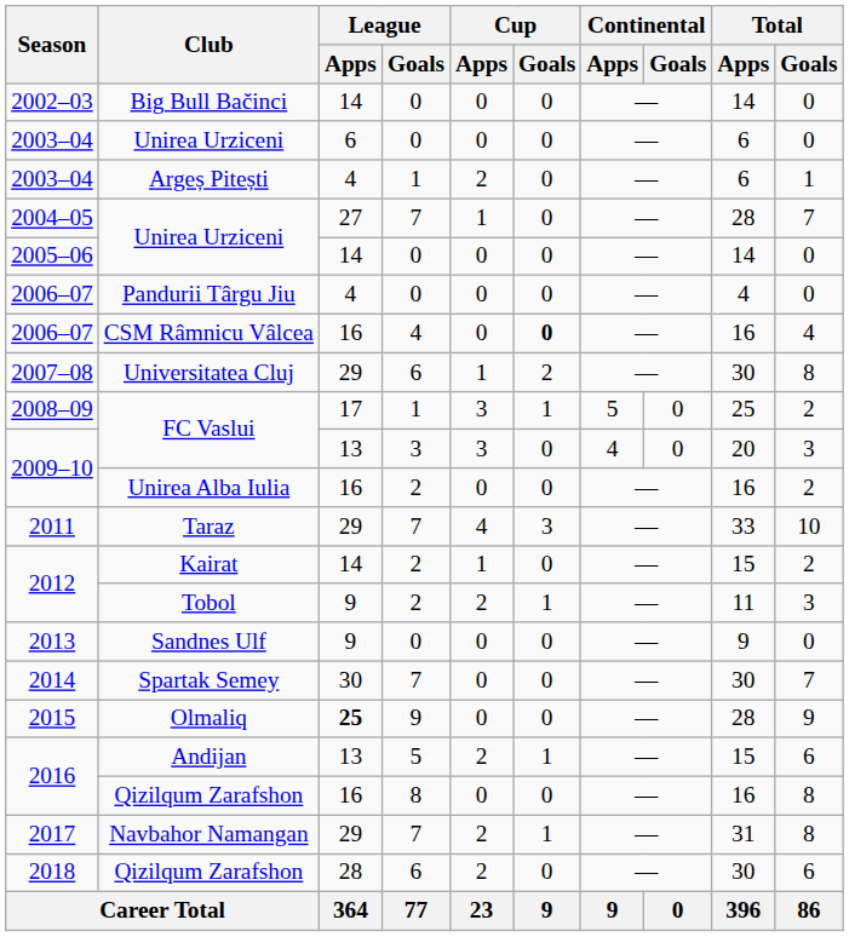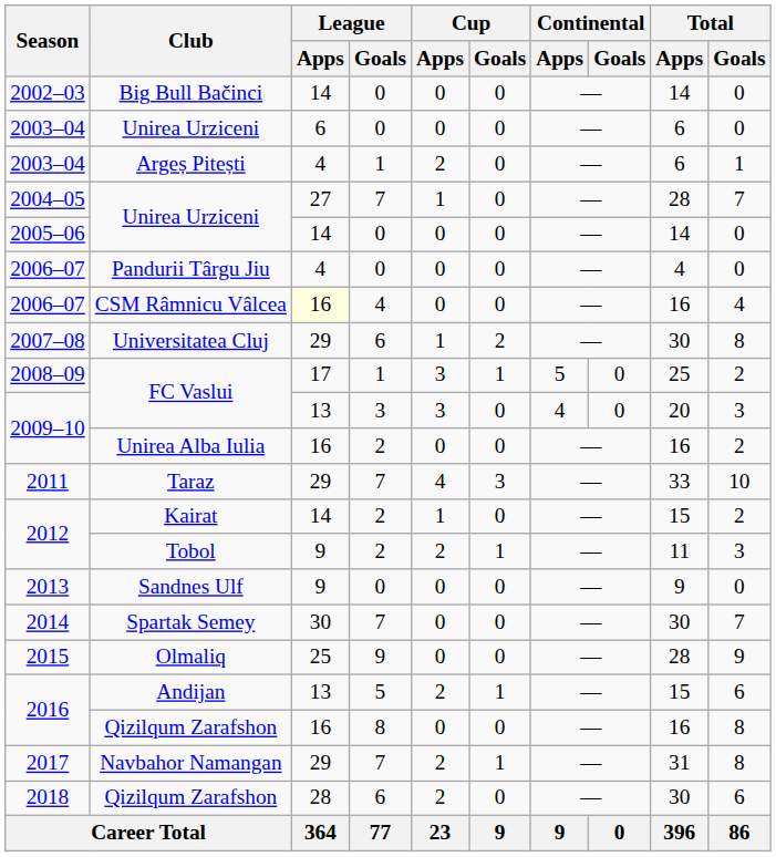CSM Râmnicu Vâlcea | League / Apps: no background -> lightyellow background
CSM Râmnicu Vâlcea | Cup / Goals: bold -> normal
Olmaliq | League / Apps: bold -> normal
